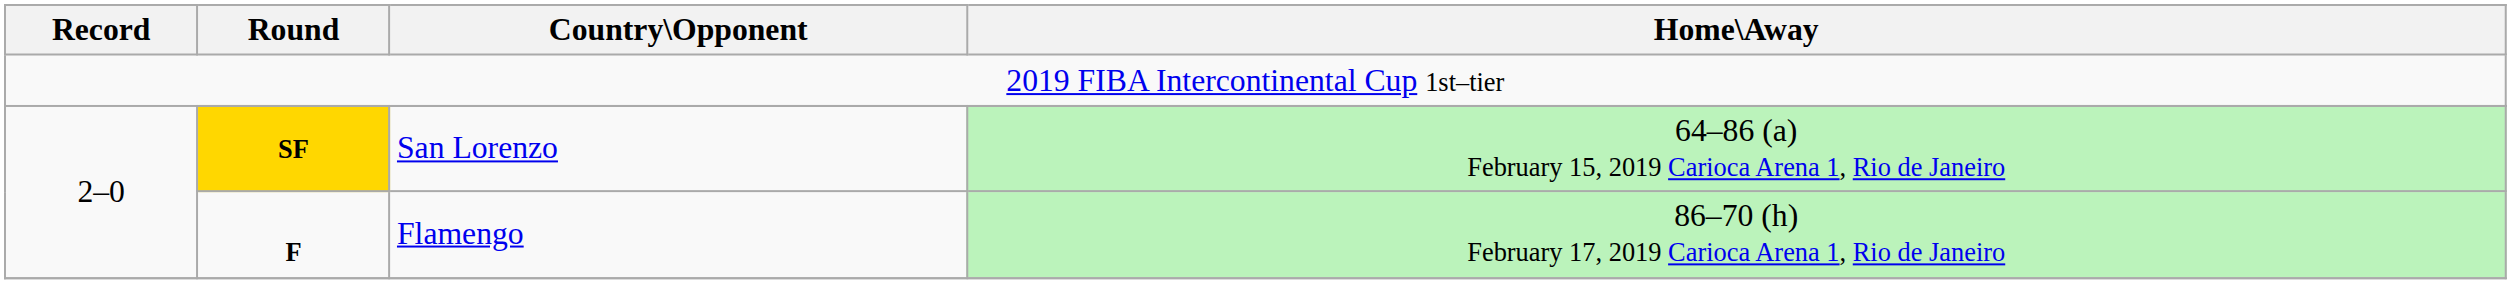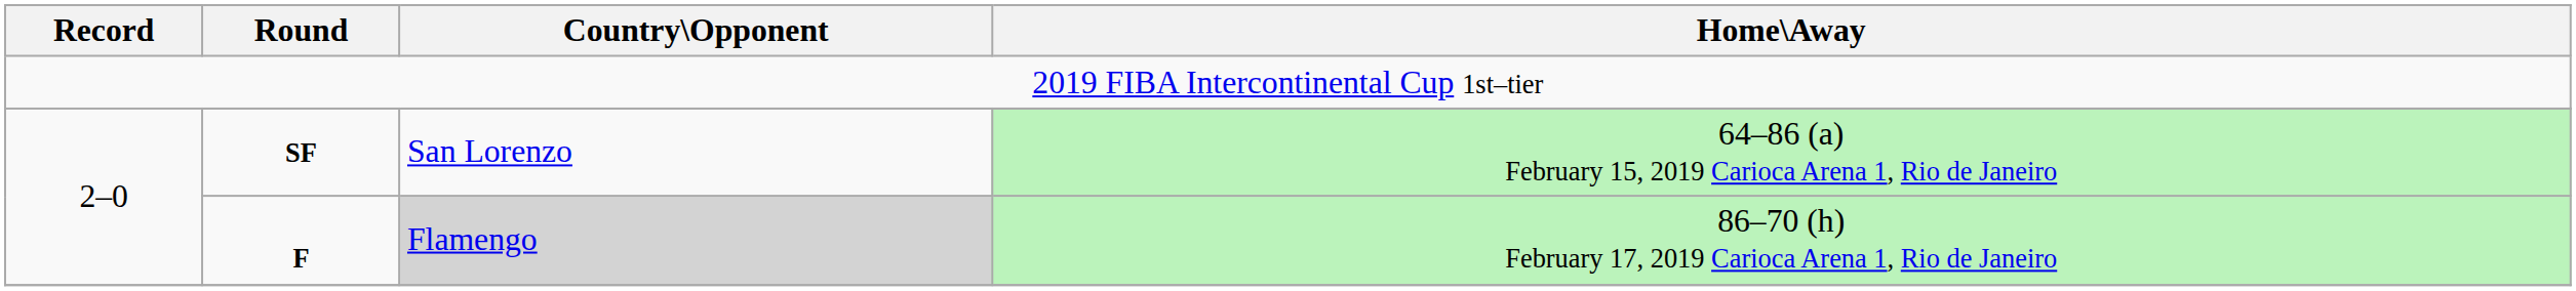SF | Round: gold background -> no background
F | Country\Opponent: no background -> lightgrey background
